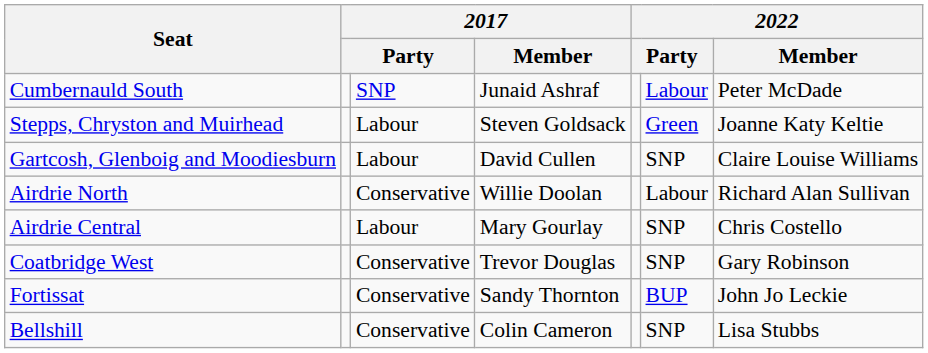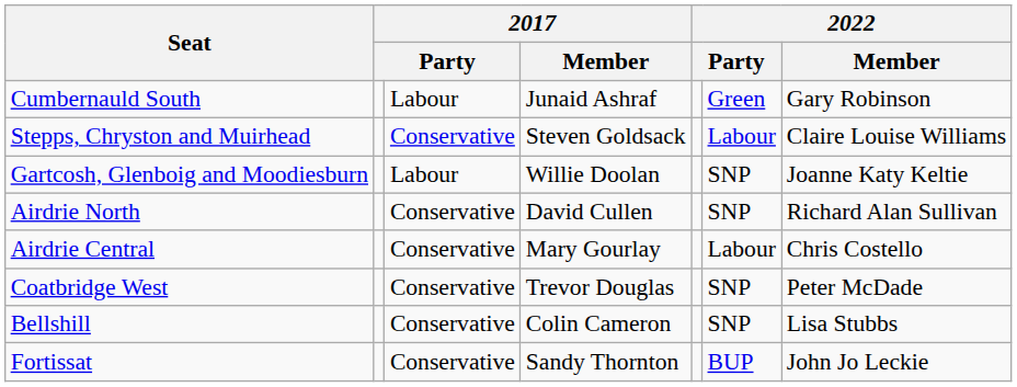Cumbernauld South | column 3: SNP -> Labour
Cumbernauld South | column 6: Labour -> Green
Cumbernauld South | 2022 / Member: Peter McDade -> Gary Robinson
Stepps, Chryston and Muirhead | column 3: Labour -> Conservative
Stepps, Chryston and Muirhead | column 6: Green -> Labour
Stepps, Chryston and Muirhead | 2022 / Member: Joanne Katy Keltie -> Claire Louise Williams
Gartcosh, Glenboig and Moodiesburn | 2017 / Member: David Cullen -> Willie Doolan
Gartcosh, Glenboig and Moodiesburn | 2022 / Member: Claire Louise Williams -> Joanne Katy Keltie
Airdrie North | 2017 / Member: Willie Doolan -> David Cullen
Airdrie North | column 6: Labour -> SNP
Airdrie Central | column 3: Labour -> Conservative
Airdrie Central | column 6: SNP -> Labour
Coatbridge West | 2022 / Member: Gary Robinson -> Peter McDade
rows swapped: Fortissat <-> Bellshill
